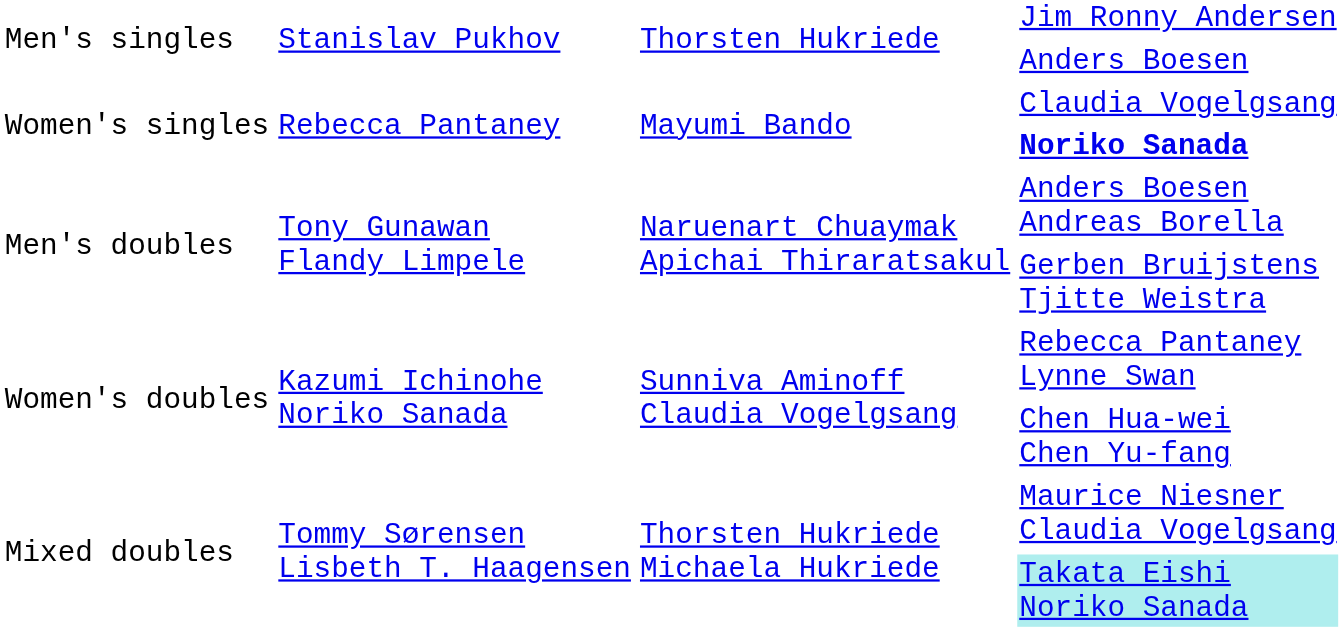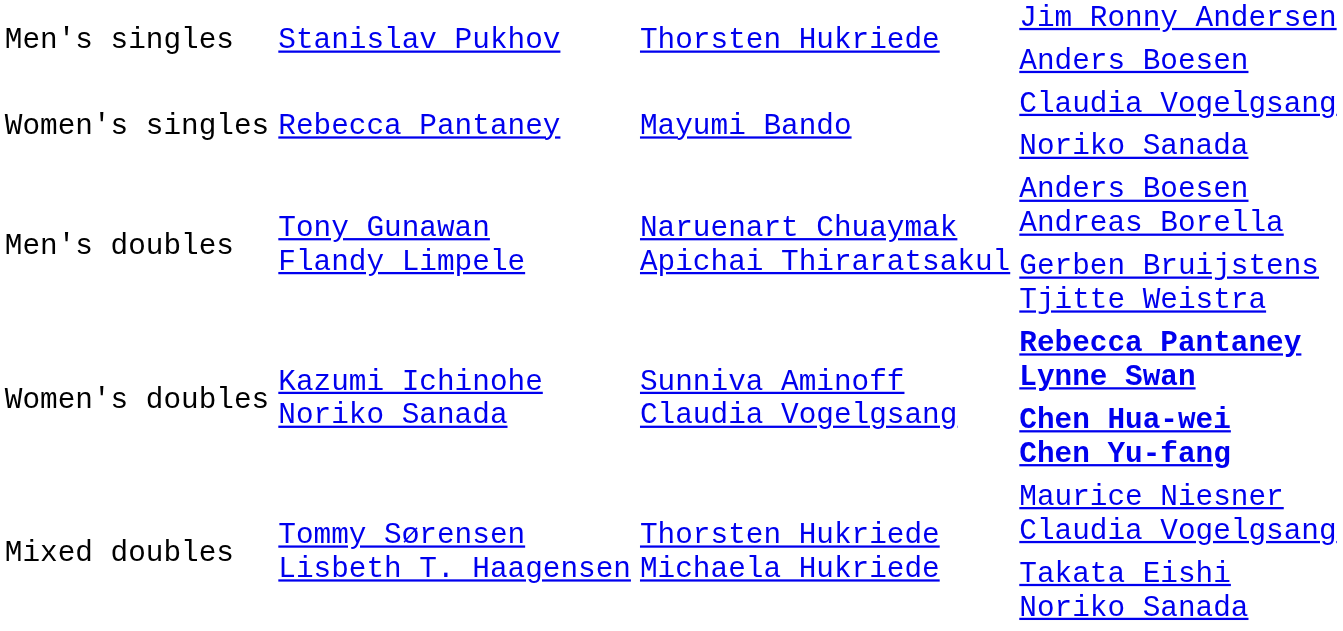Noriko Sanada | column 4: bold -> normal
Rebecca Pantaney Lynne Swan | column 4: normal -> bold
Chen Hua-wei Chen Yu-fang | column 4: normal -> bold
Takata Eishi Noriko Sanada | column 4: paleturquoise background -> no background
